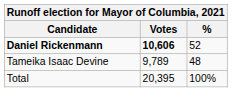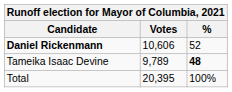Daniel Rickenmann | Votes: bold -> normal
Tameika Isaac Devine | %: normal -> bold
